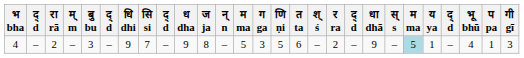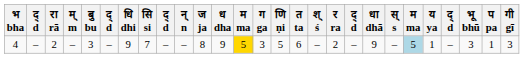columns swapped: ध dha <-> न् n
row 2 | column 13: no background -> gold background
row 2 | भू bhū: 4 -> 3
